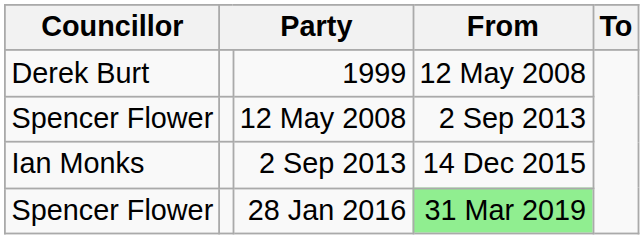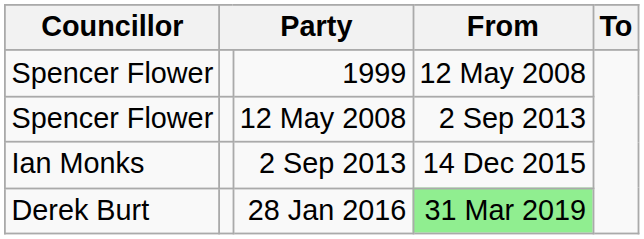1999 | Councillor: Derek Burt -> Spencer Flower
28 Jan 2016 | Councillor: Spencer Flower -> Derek Burt
